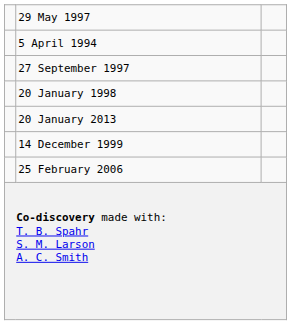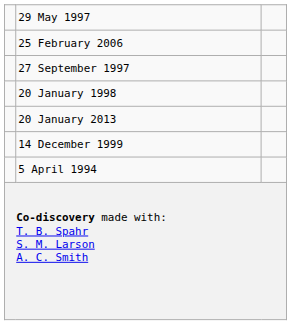rows swapped: 5 April 1994 <-> 25 February 2006
